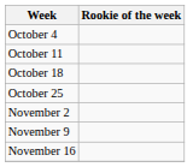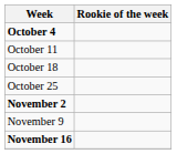October 4 | Week: normal -> bold
November 2 | Week: normal -> bold
November 16 | Week: normal -> bold
